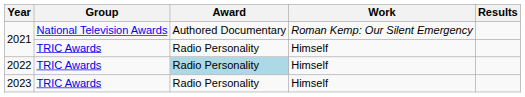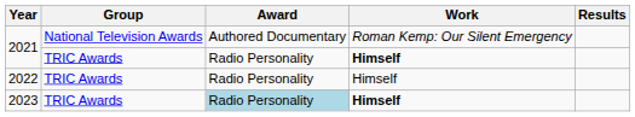2021 / TRIC Awards | Work: normal -> bold
2022 | Award: lightblue background -> no background
2023 | Award: no background -> lightblue background
2023 | Work: normal -> bold
